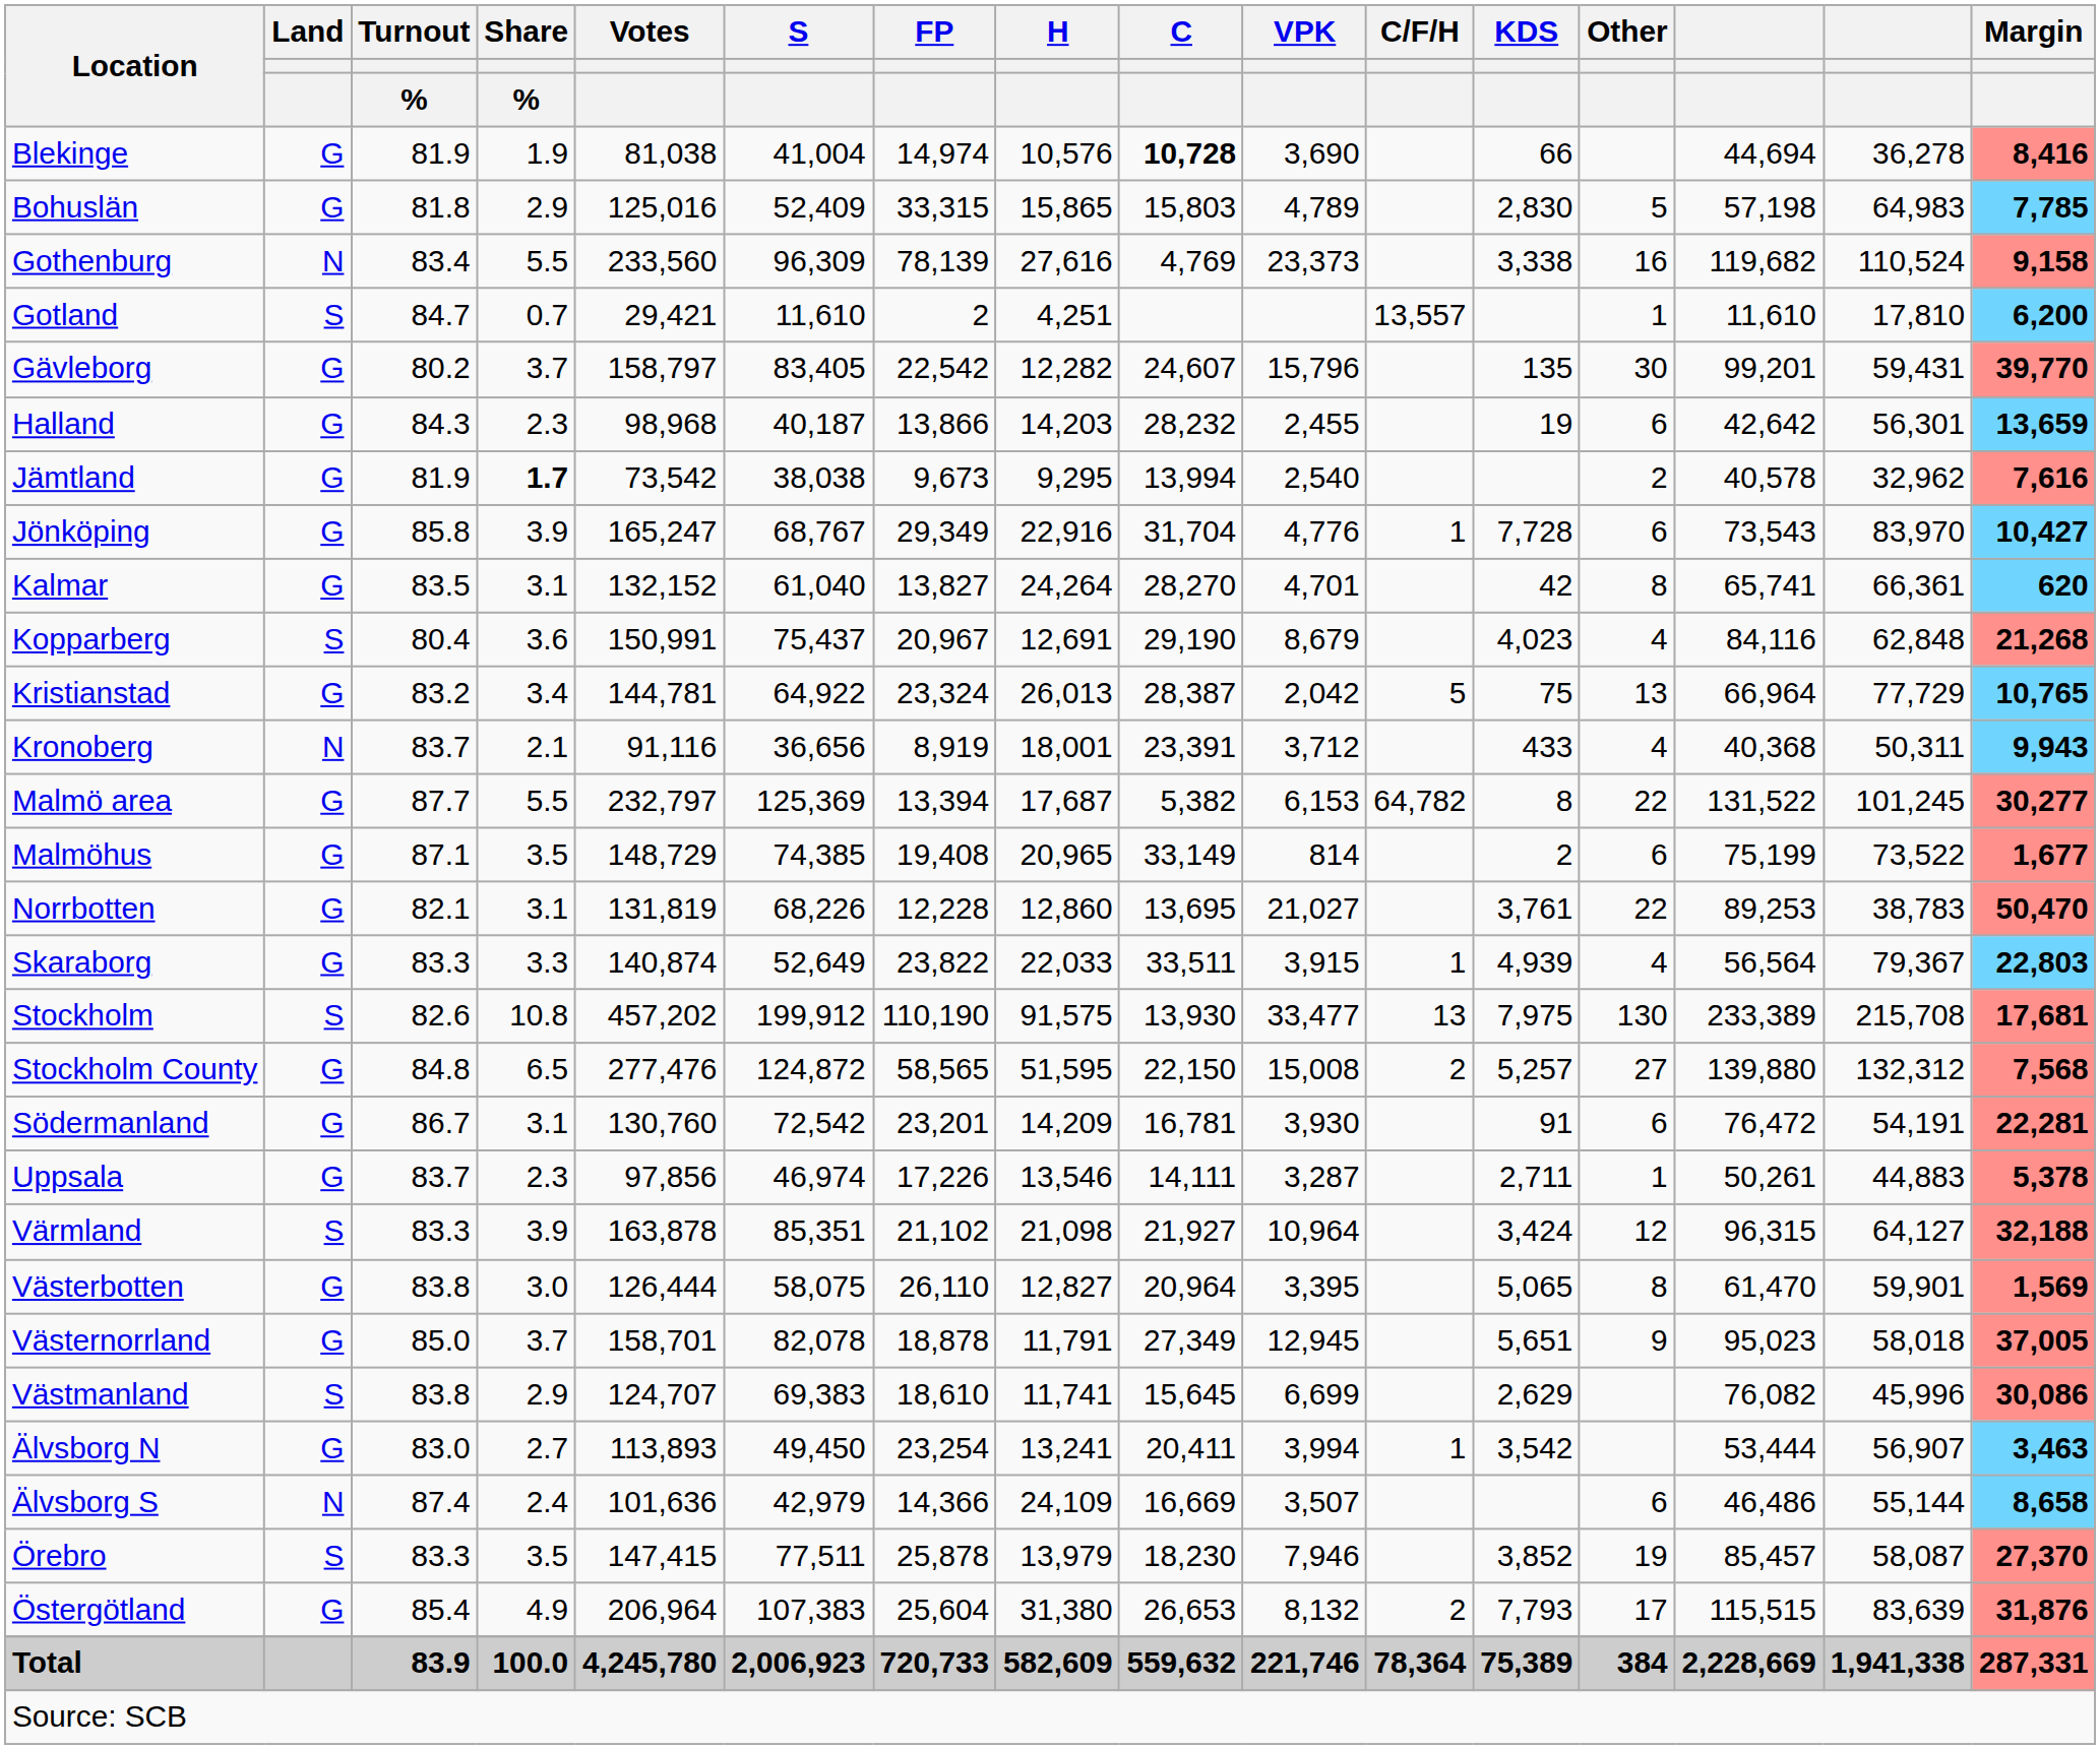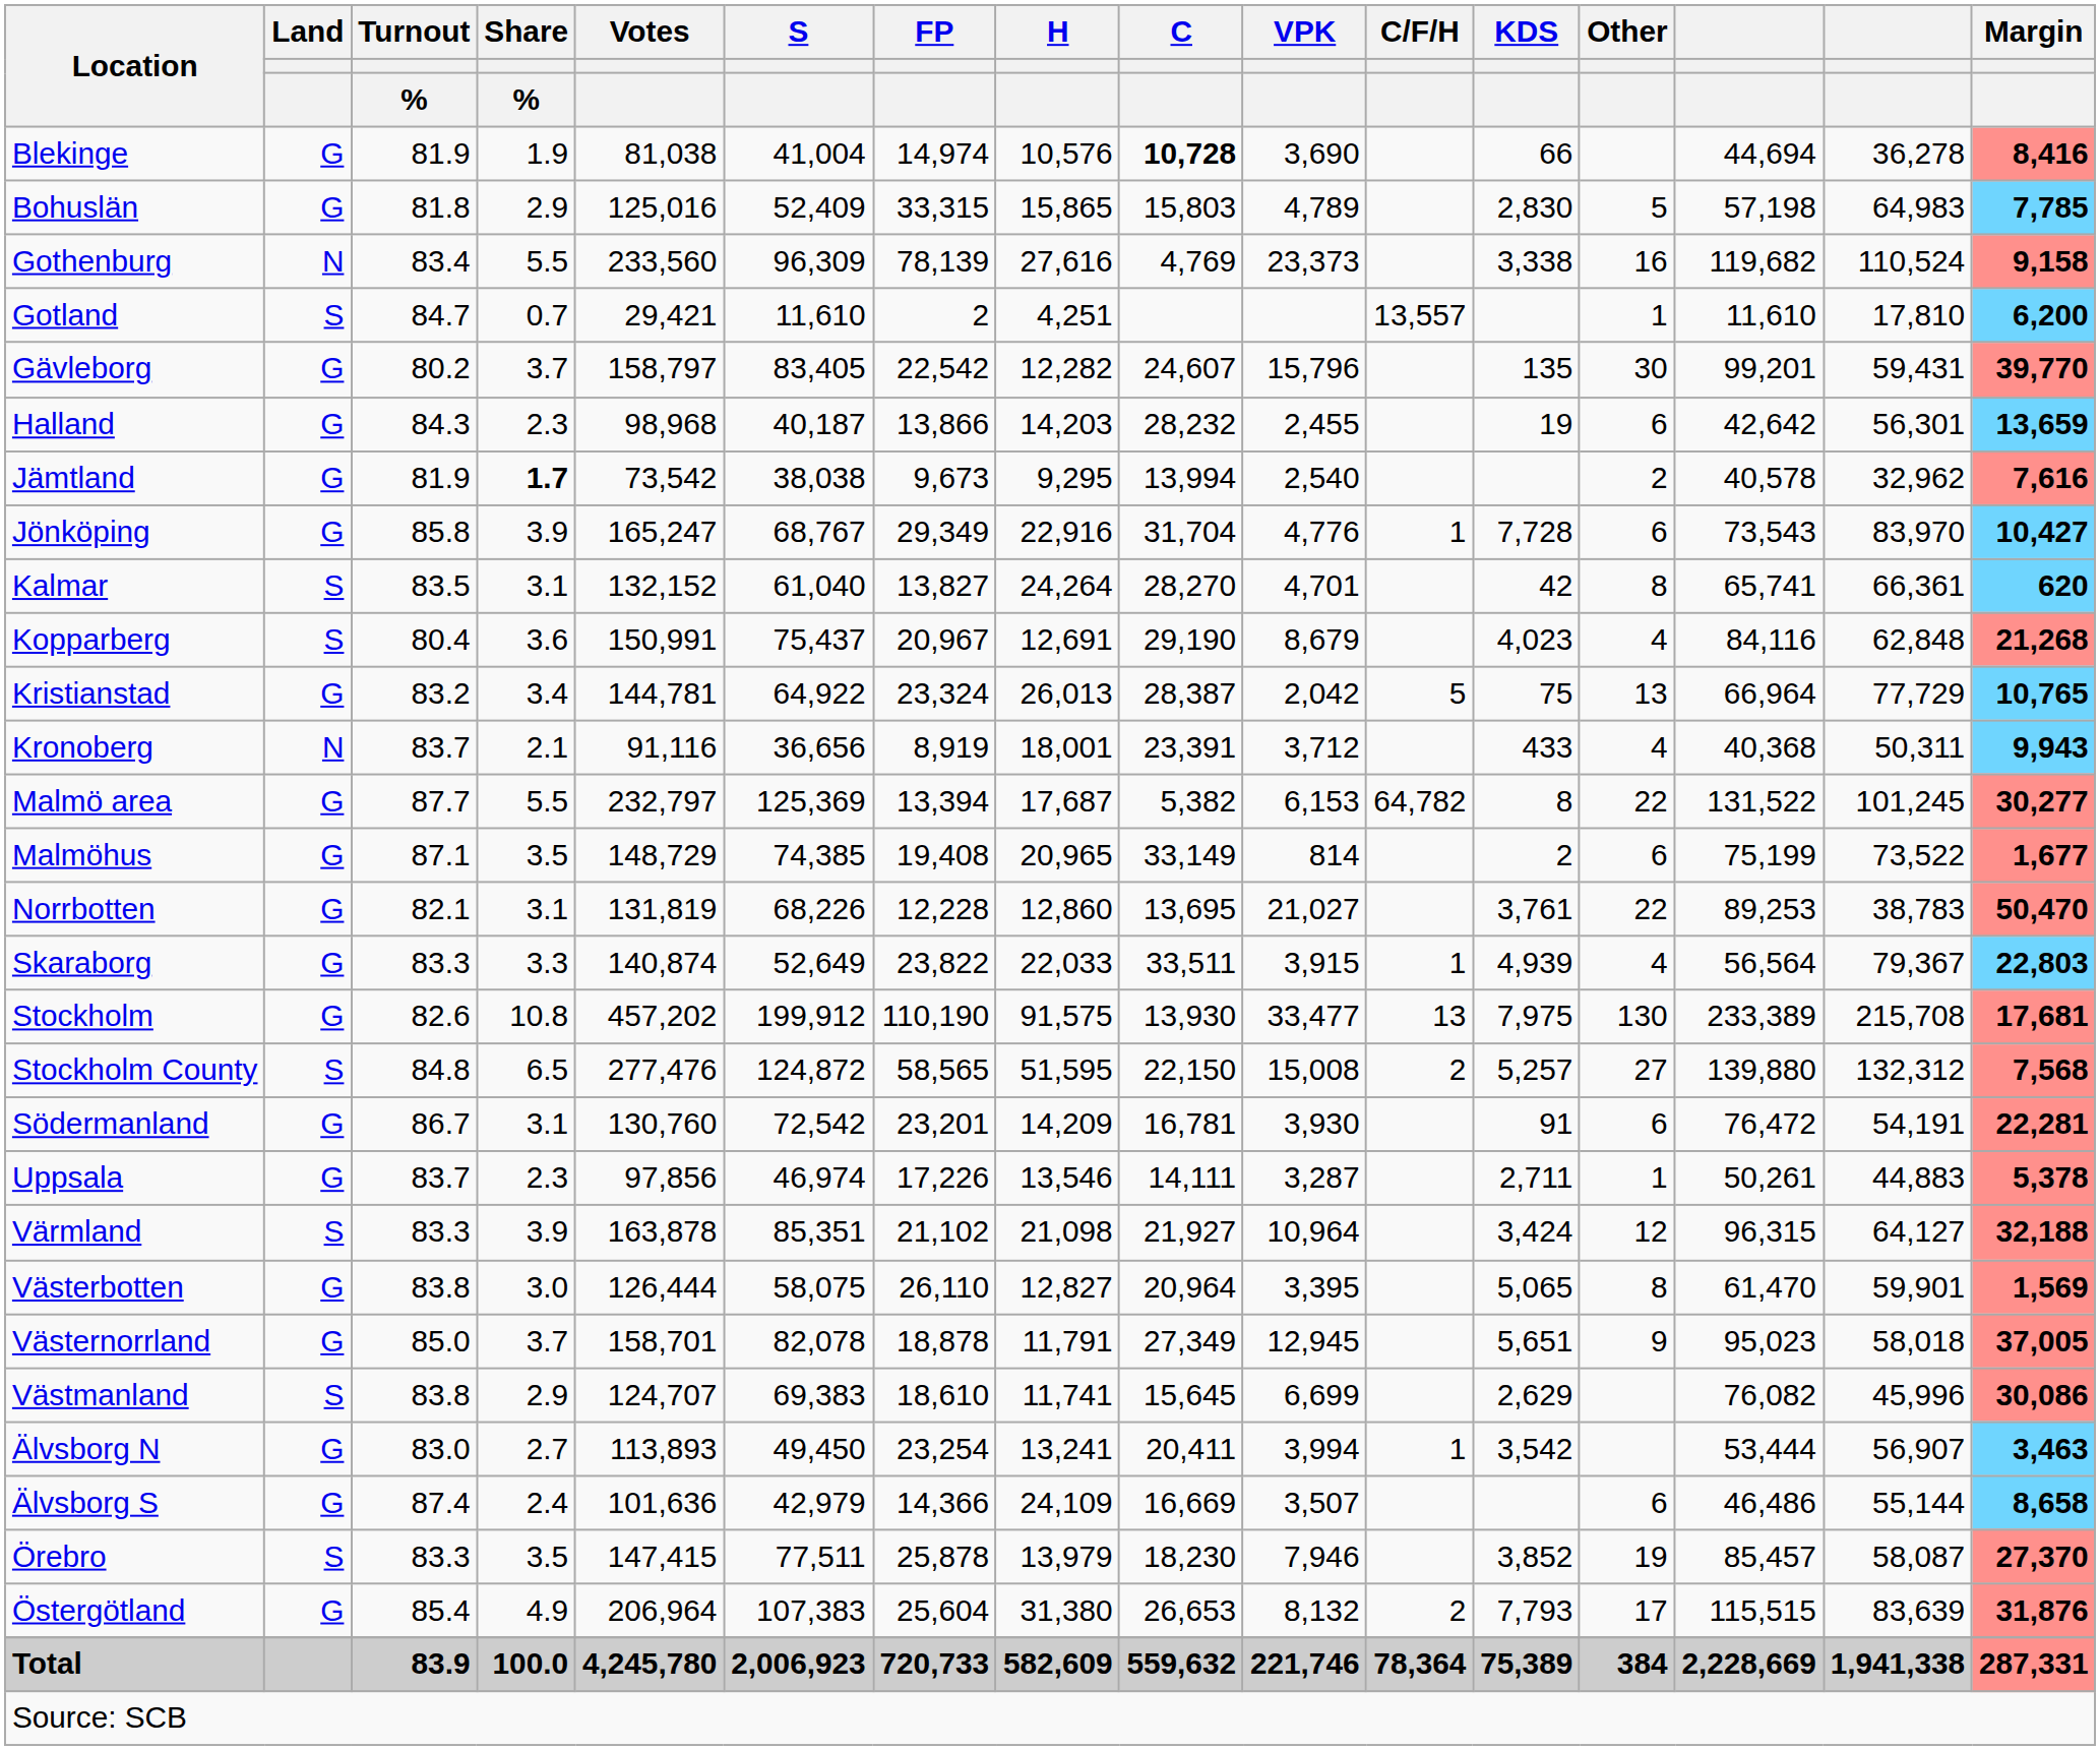Kalmar | Land: G -> S
Stockholm | Land: S -> G
Stockholm County | Land: G -> S
Älvsborg S | Land: N -> G
